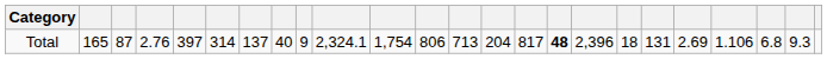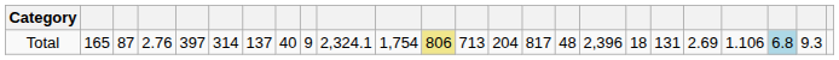row 2 | column 12: no background -> khaki background
row 2 | column 16: bold -> normal
row 2 | column 22: no background -> lightblue background
